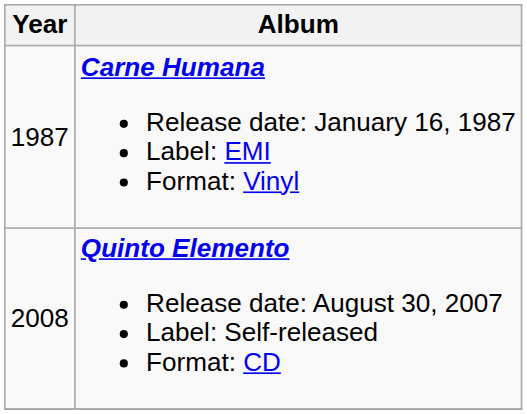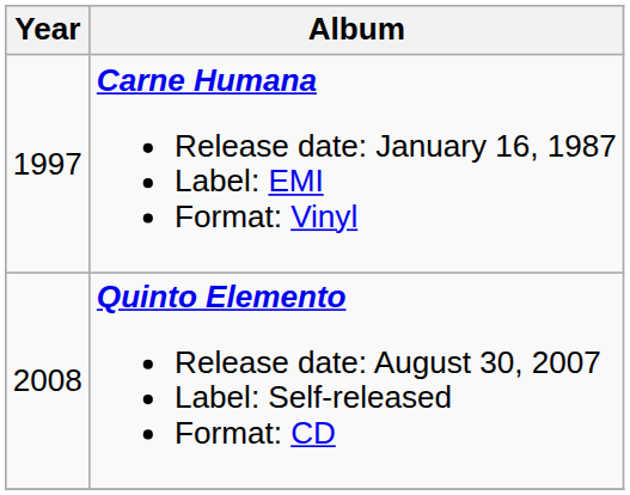row 2 | Year: 1987 -> 1997
